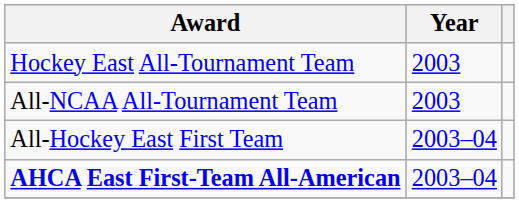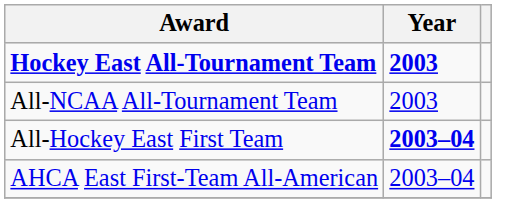row 2 | Award: normal -> bold
row 2 | Year: normal -> bold
row 4 | Year: normal -> bold
row 5 | Award: bold -> normal
